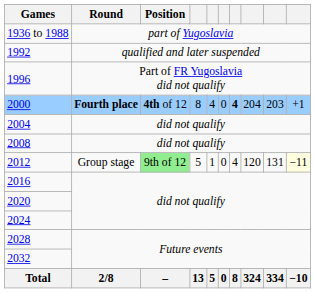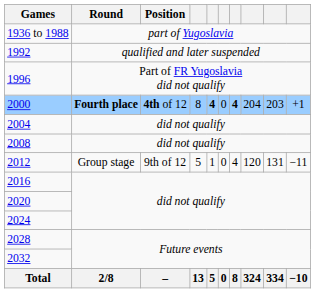2000 | column 5: normal -> bold
2012 | Position: lightgreen background -> no background
2012 | column 10: lightyellow background -> no background
